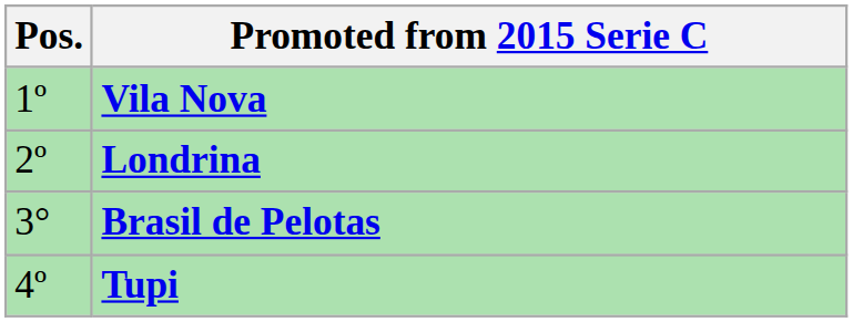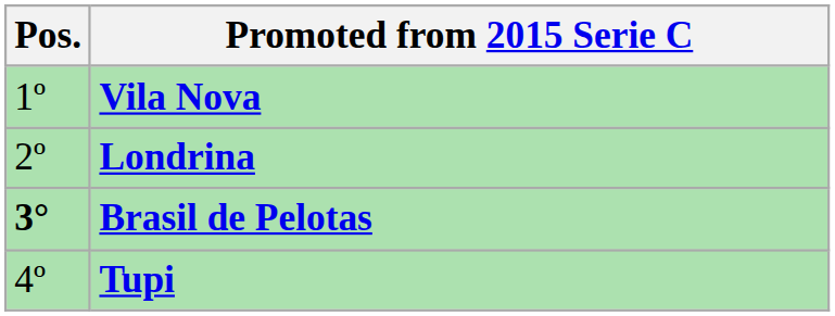Brasil de Pelotas | Pos.: normal -> bold
